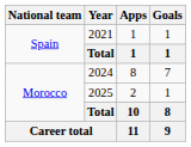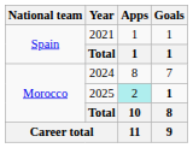2025 | Apps: no background -> paleturquoise background
2025 | Goals: normal -> bold
